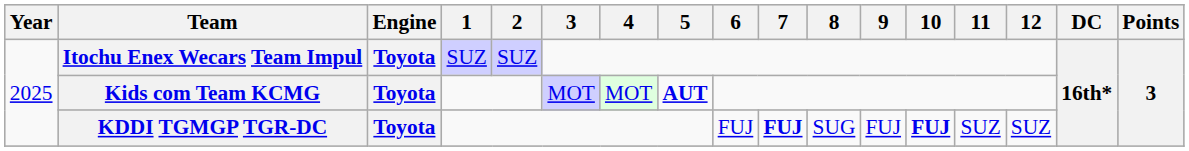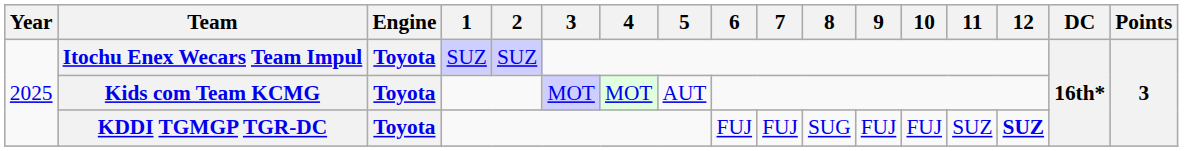Kids com Team KCMG | 5: bold -> normal
KDDI TGMGP TGR-DC | 7: bold -> normal
KDDI TGMGP TGR-DC | 10: bold -> normal
KDDI TGMGP TGR-DC | 12: normal -> bold
